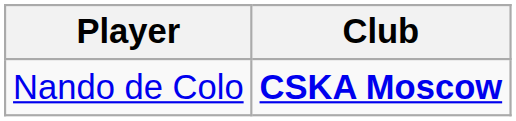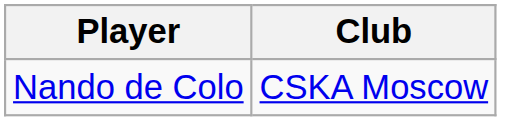Nando de Colo | Club: bold -> normal
